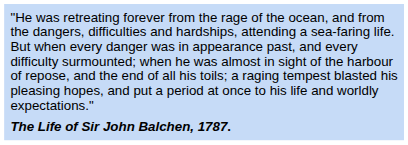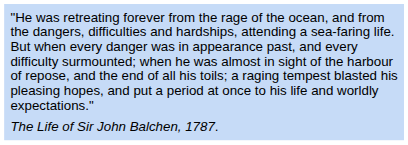row 2 | column 1: bold -> normal
